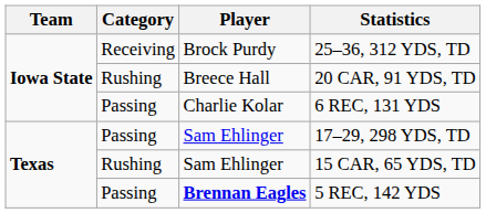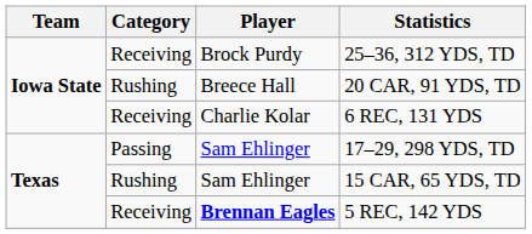6 REC, 131 YDS | Category: Passing -> Receiving
5 REC, 142 YDS | Category: Passing -> Receiving
